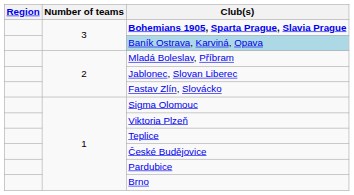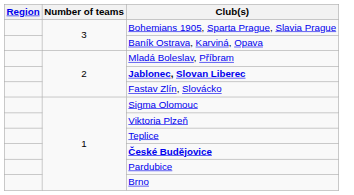Bohemians 1905, Sparta Prague, Slavia Prague | Club(s): bold -> normal
Baník Ostrava, Karviná, Opava | Club(s): lightblue background -> no background
Jablonec, Slovan Liberec | Club(s): normal -> bold
České Budějovice | Club(s): normal -> bold
